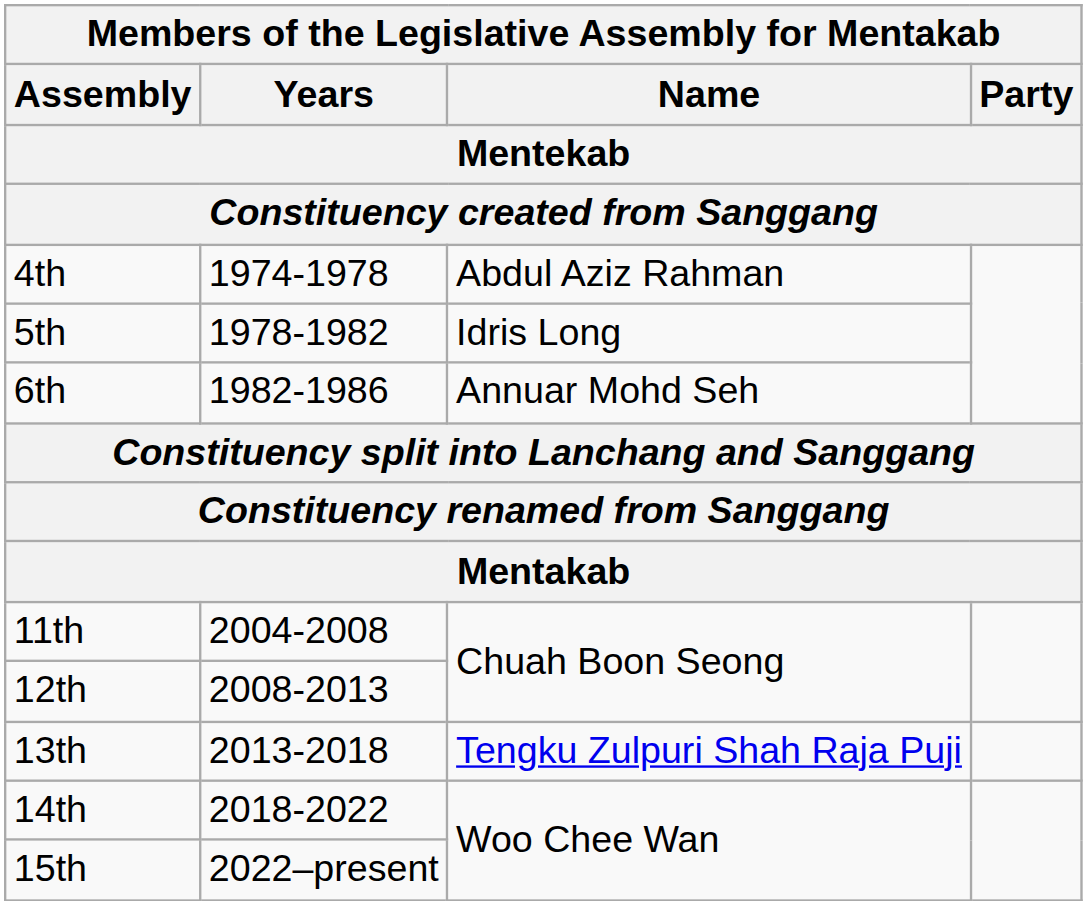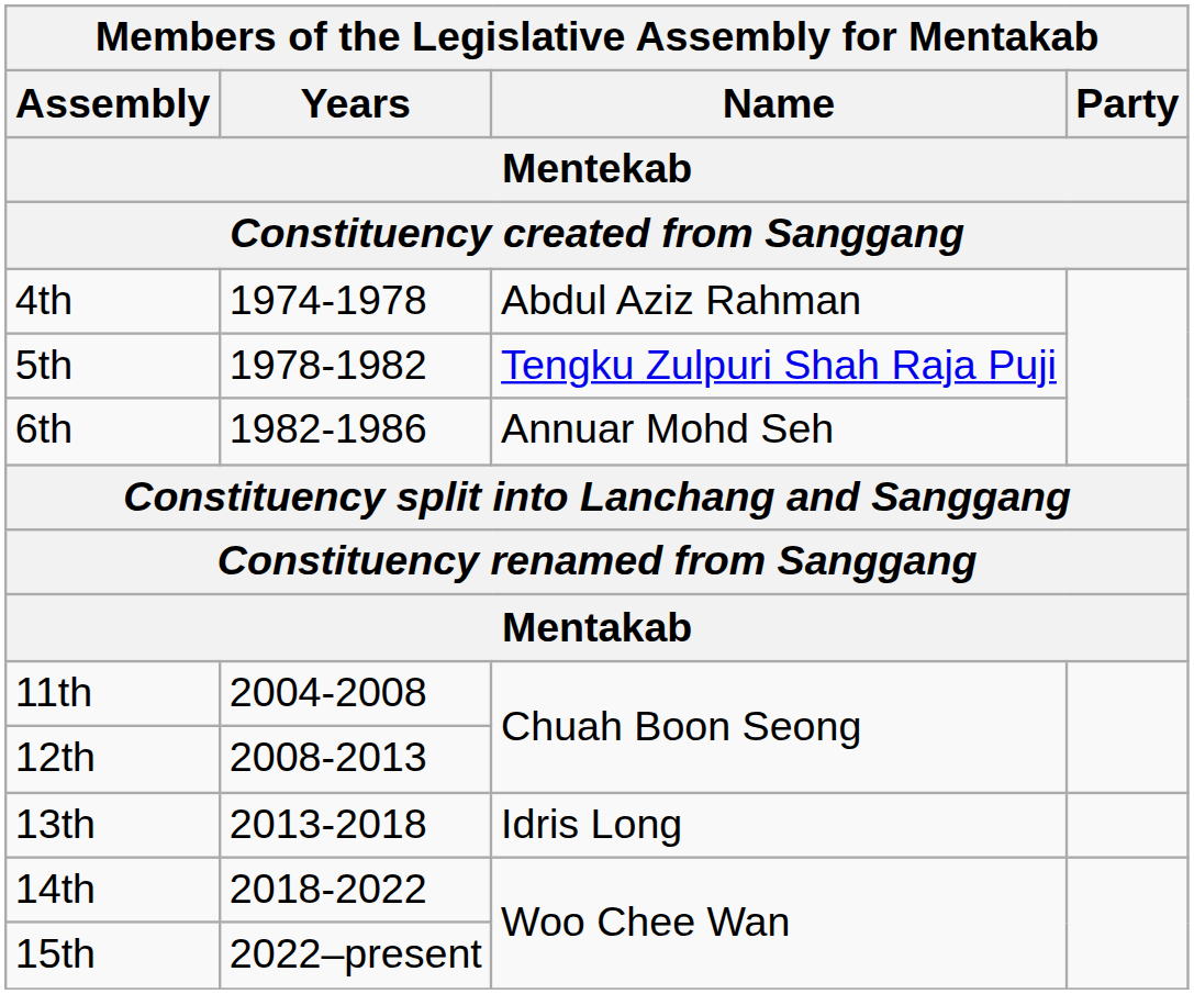5th | Name: Idris Long -> Tengku Zulpuri Shah Raja Puji
13th | Name: Tengku Zulpuri Shah Raja Puji -> Idris Long
